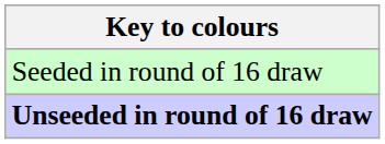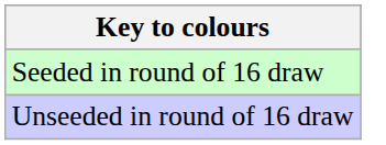row 3 | column 1: bold -> normal
